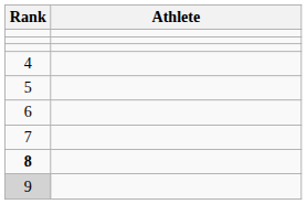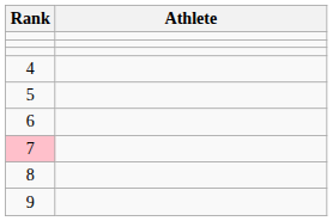row 8 | Rank: no background -> pink background
row 9 | Rank: bold -> normal
row 10 | Rank: lightgrey background -> no background
